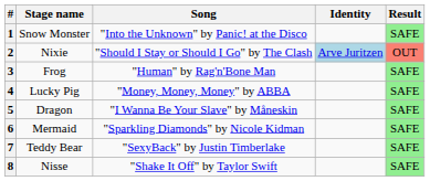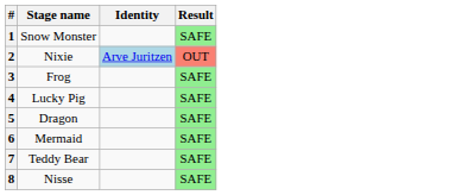- column: Song | "Into the Unknown" by Panic! at the Disco | "Should I Stay or Should I Go" by The Clash | "Human" by Rag'n'Bone Man | "Money, Money, Money" by ABBA | "I Wanna Be Your Slave" by Måneskin | "Sparkling Diamonds" by Nicole Kidman | "SexyBack" by Justin Timberlake | "Shake It Off" by Taylor Swift
